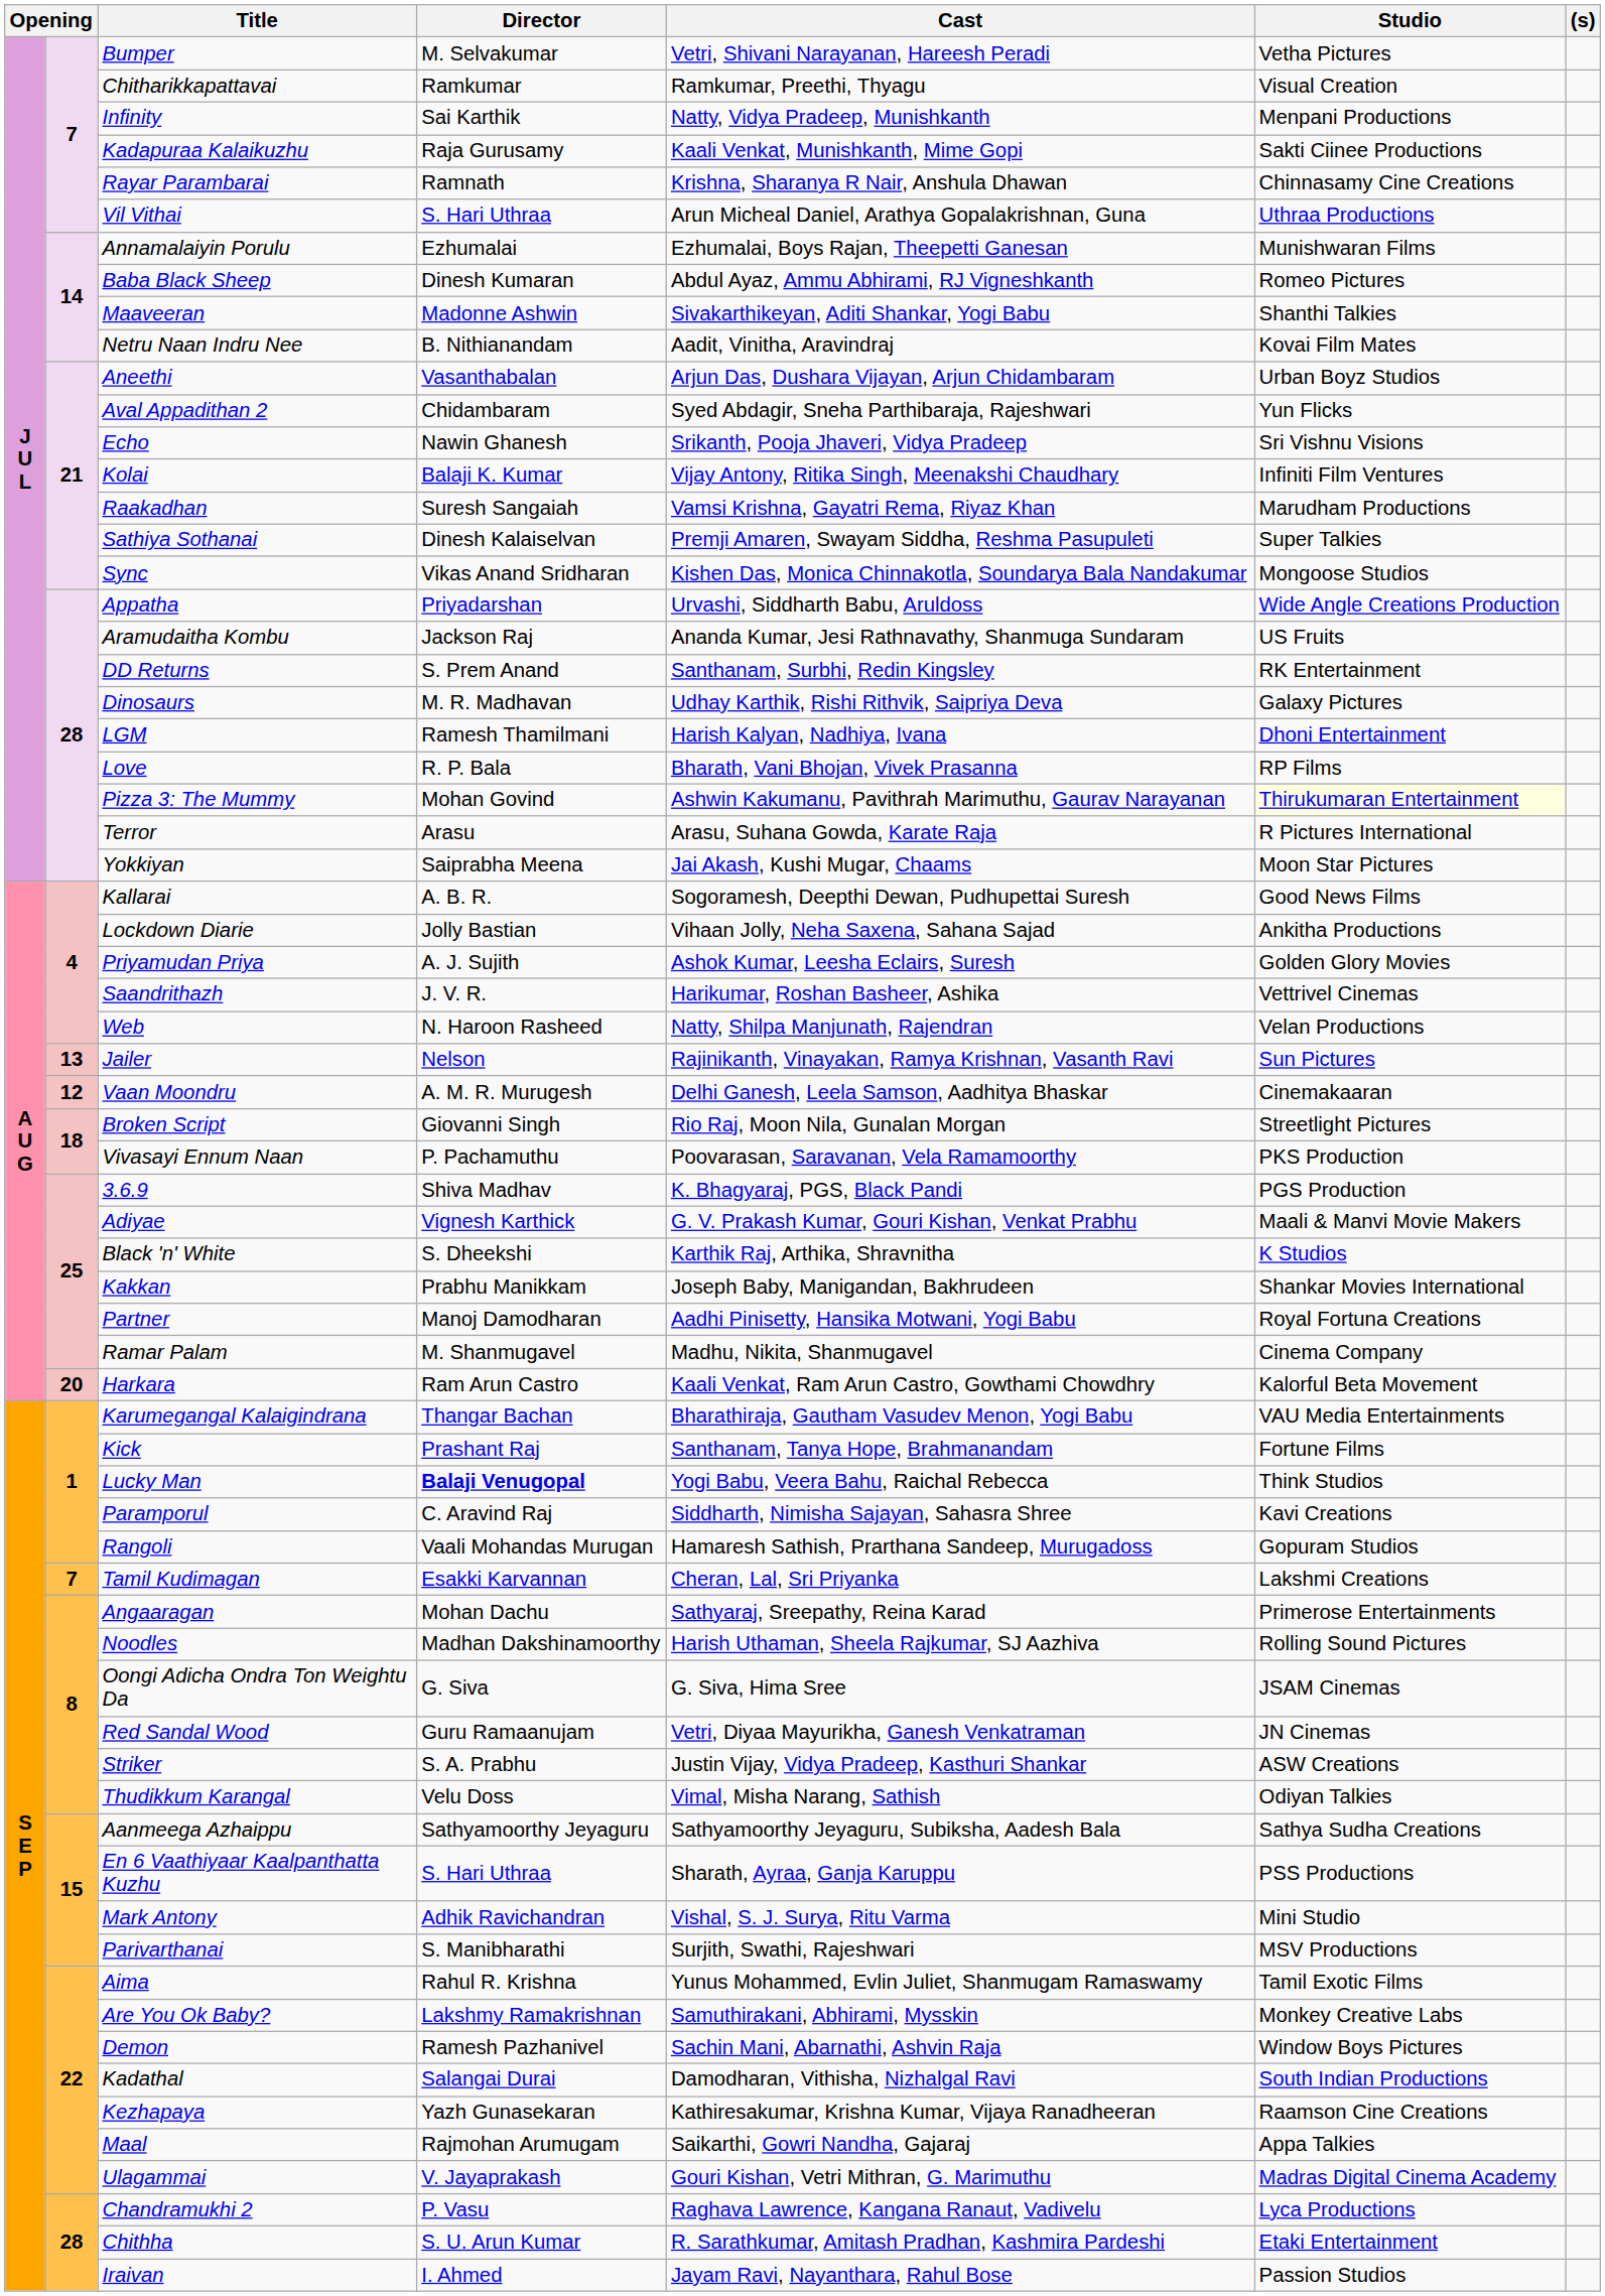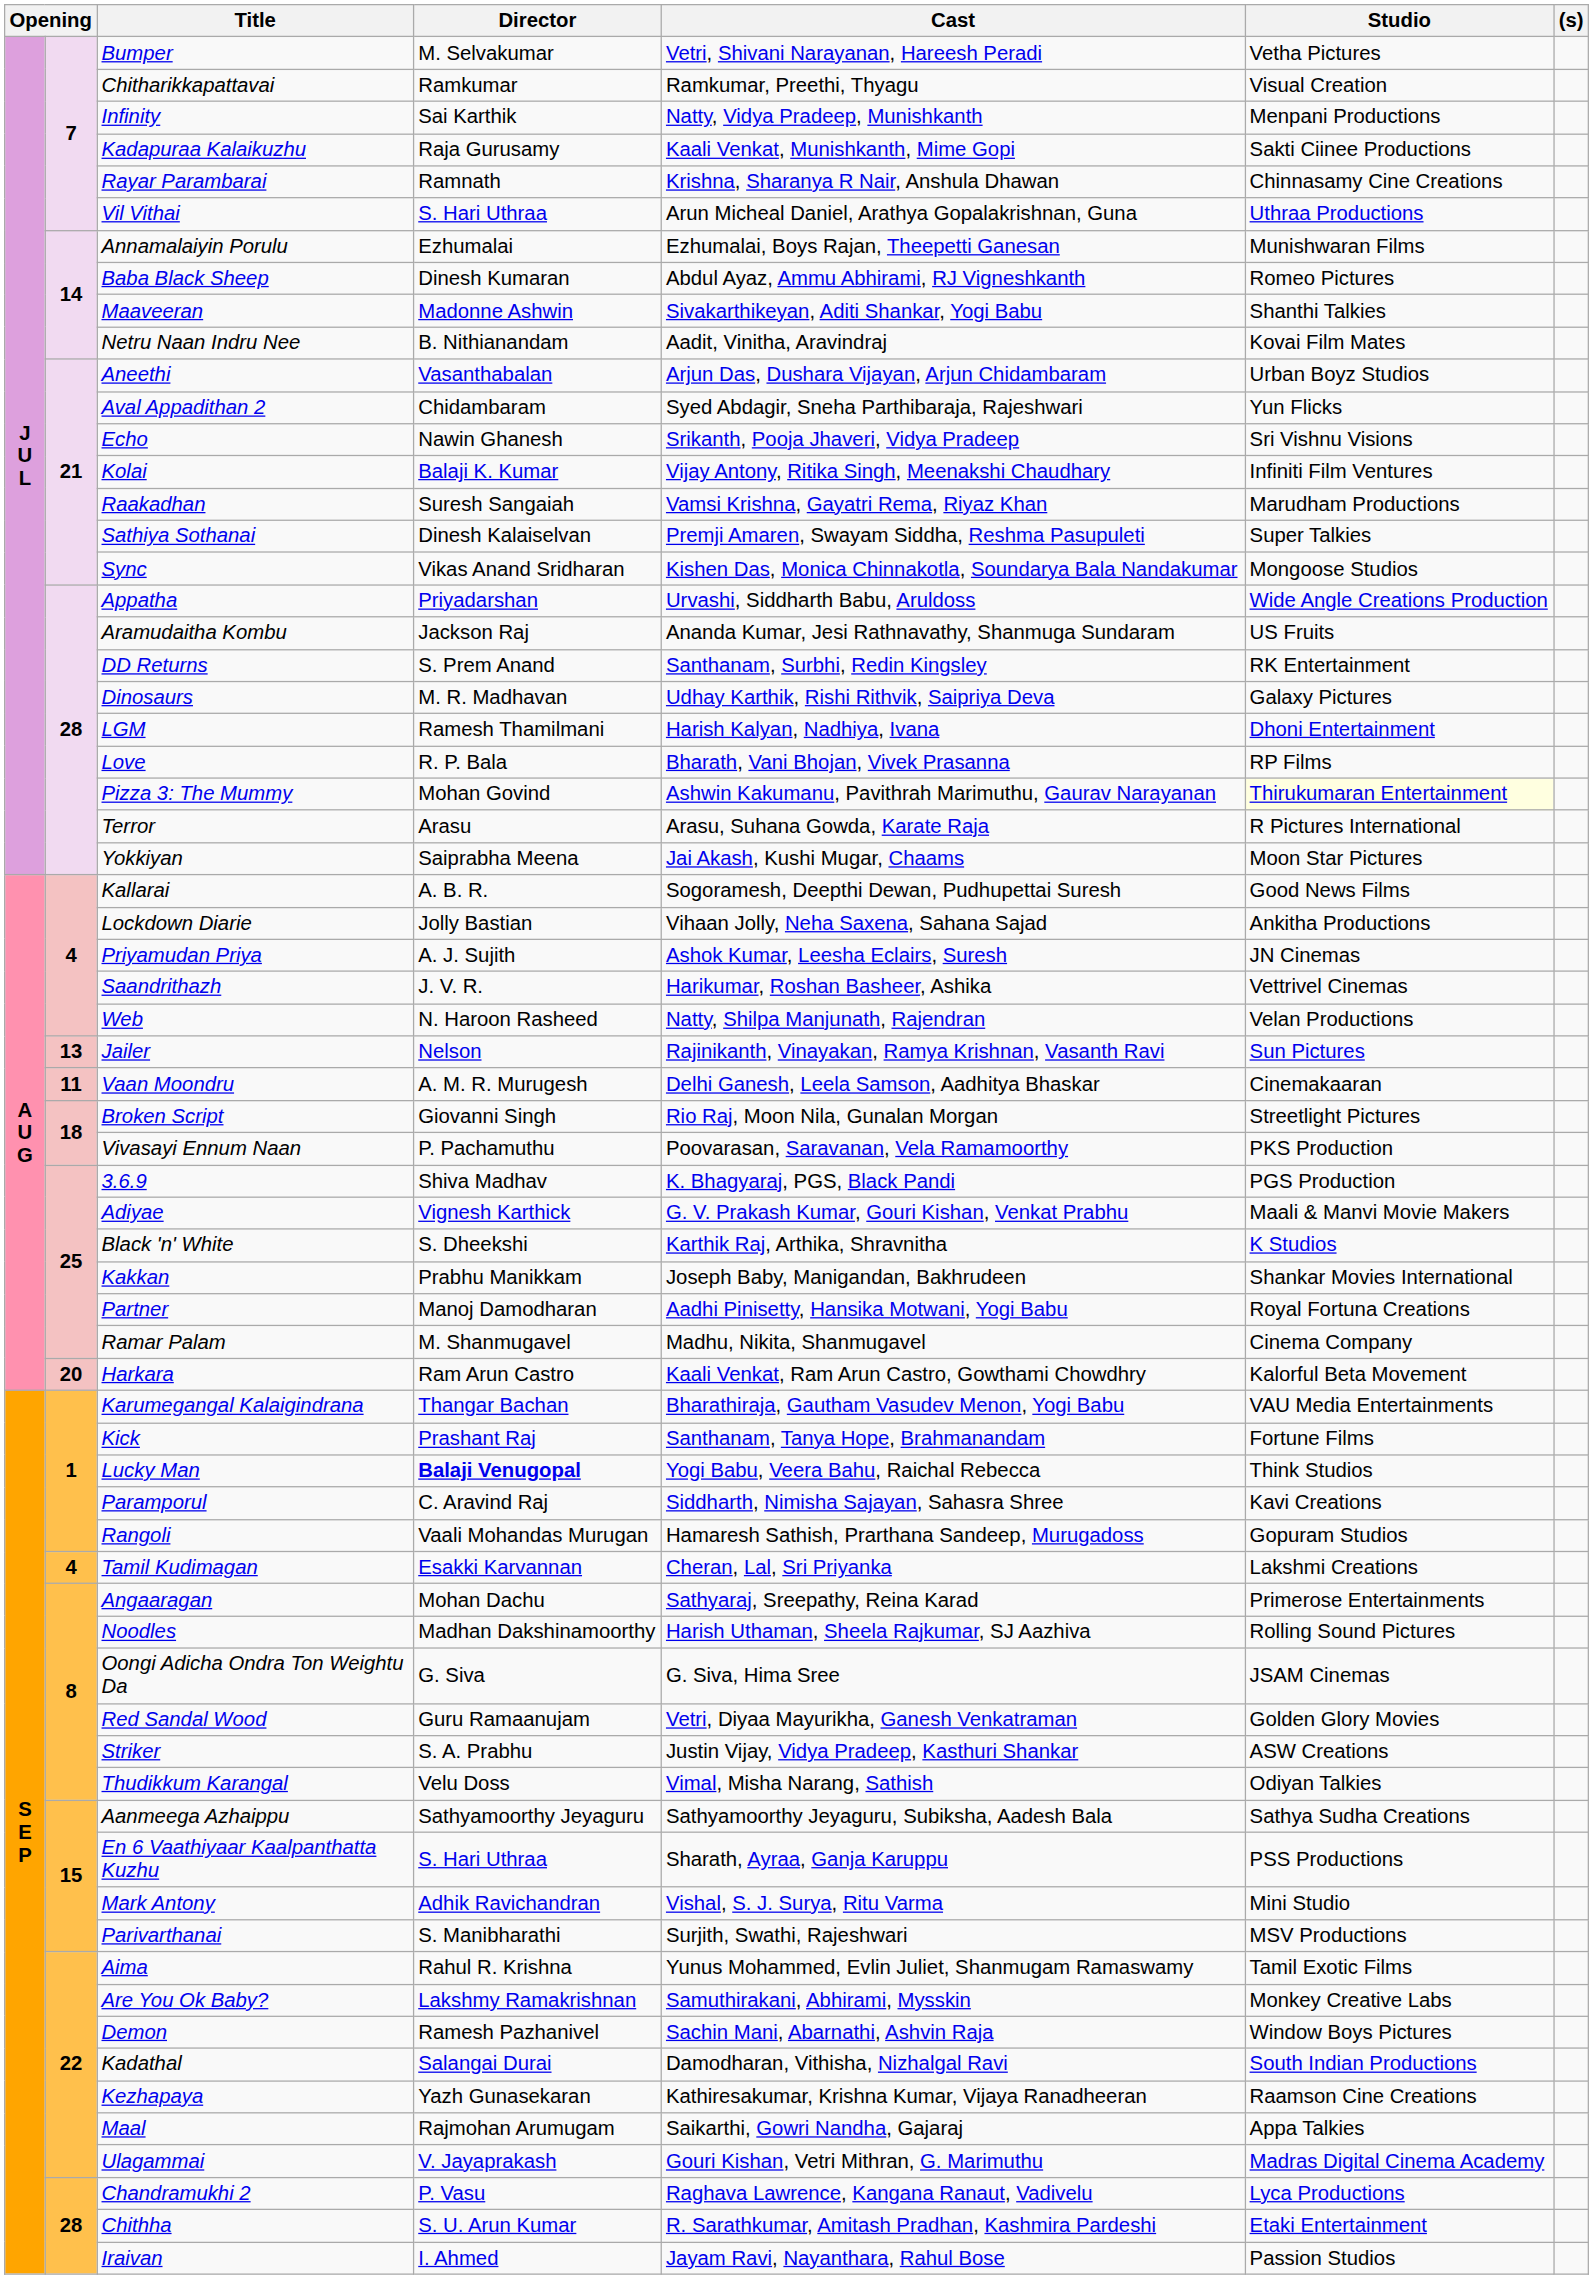Priyamudan Priya | Studio: Golden Glory Movies -> JN Cinemas
Vaan Moondru | column 2: 12 -> 11
Tamil Kudimagan | column 2: 7 -> 4
Red Sandal Wood | Studio: JN Cinemas -> Golden Glory Movies
